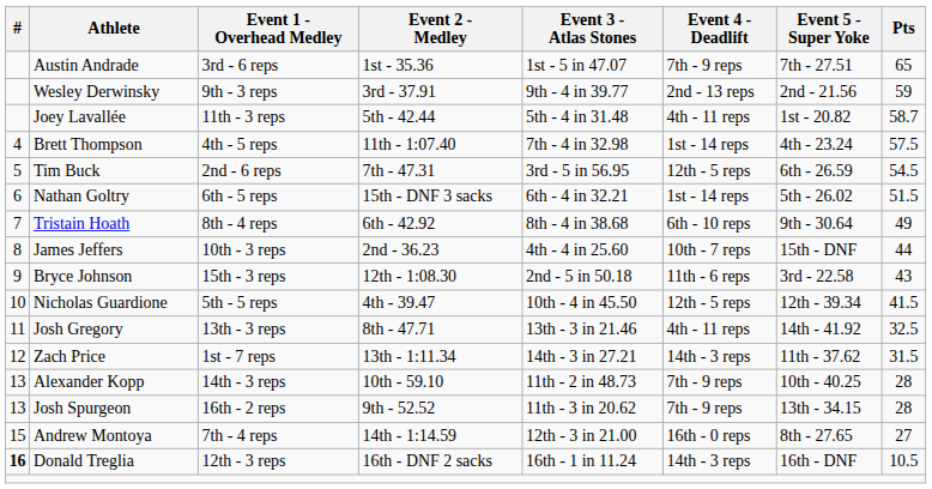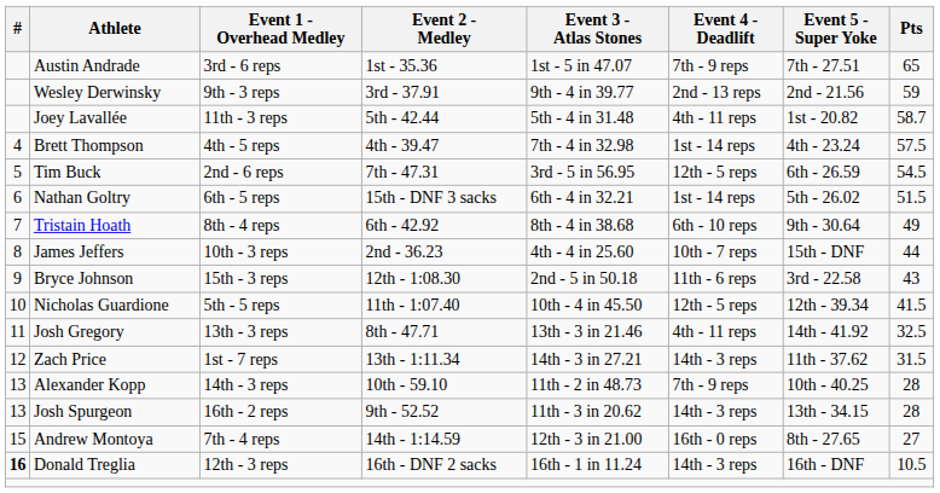Brett Thompson | Event 2 - Medley: 11th - 1:07.40 -> 4th - 39.47
Nicholas Guardione | Event 2 - Medley: 4th - 39.47 -> 11th - 1:07.40
Josh Spurgeon | Event 4 - Deadlift: 7th - 9 reps -> 14th - 3 reps
